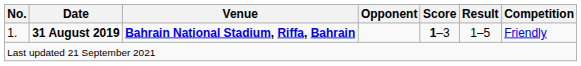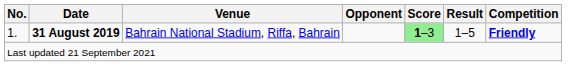1. | Venue: bold -> normal
1. | Score: no background -> lightgreen background
1. | Competition: normal -> bold
